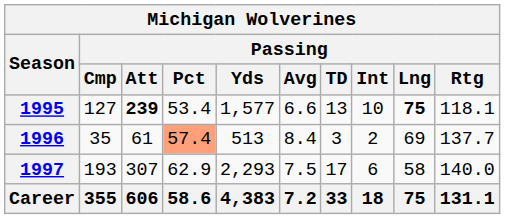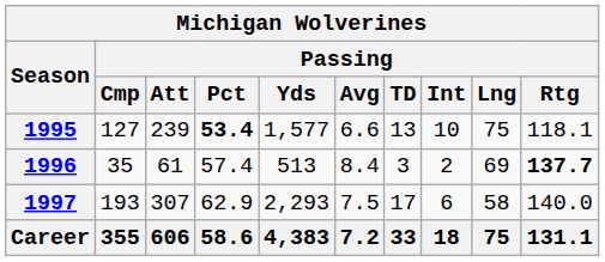1995 | Michigan Wolverines / Passing / Att: bold -> normal
1995 | Michigan Wolverines / Passing / Pct: normal -> bold
1995 | Michigan Wolverines / Passing / Lng: bold -> normal
1996 | Michigan Wolverines / Passing / Pct: lightsalmon background -> no background
1996 | Michigan Wolverines / Passing / Rtg: normal -> bold
